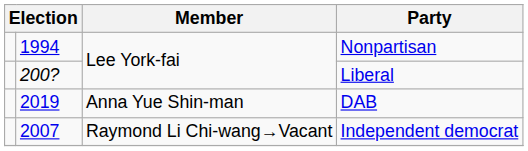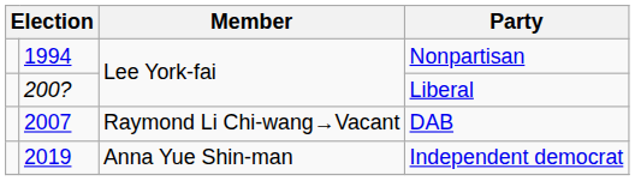DAB | column 2: 2019 -> 2007
DAB | Member: Anna Yue Shin-man -> Raymond Li Chi-wang→Vacant
Independent democrat | column 2: 2007 -> 2019
Independent democrat | Member: Raymond Li Chi-wang→Vacant -> Anna Yue Shin-man
